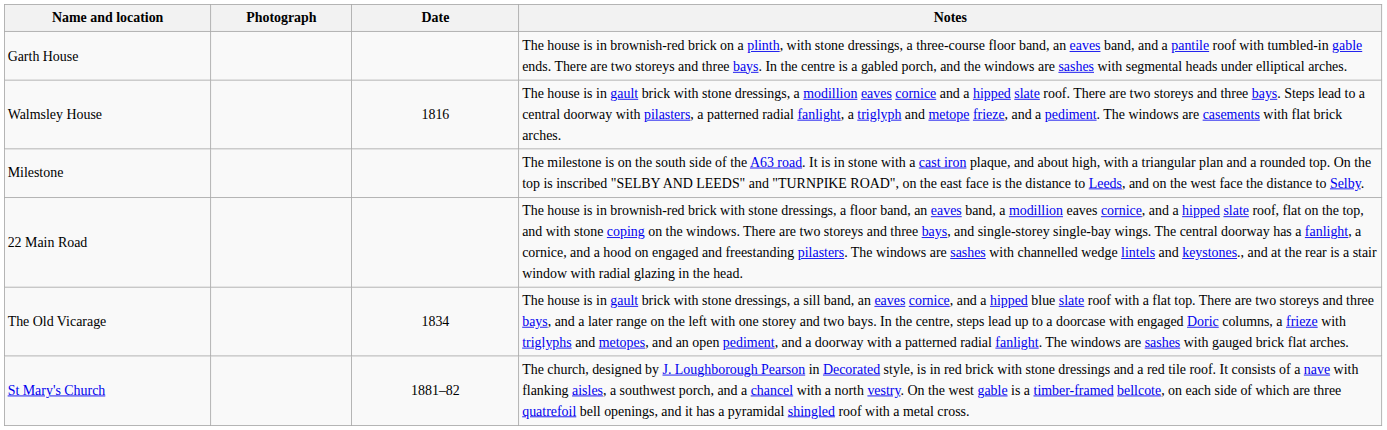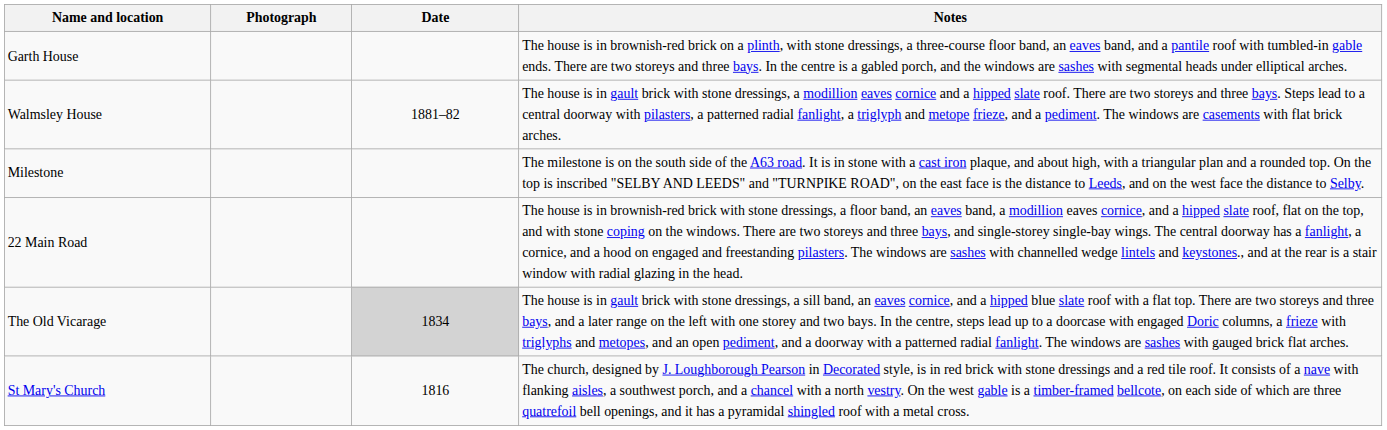Walmsley House | Date: 1816 -> 1881–82
The Old Vicarage | Date: no background -> lightgrey background
St Mary's Church | Date: 1881–82 -> 1816
